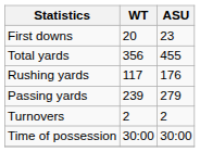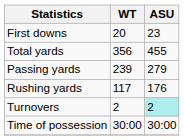rows swapped: Rushing yards <-> Passing yards
Turnovers | ASU: no background -> paleturquoise background
